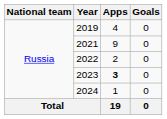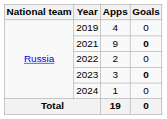2021 | Goals: normal -> bold
2023 | Apps: bold -> normal
2023 | Goals: normal -> bold
